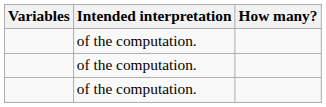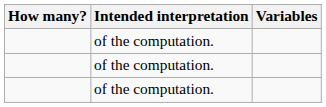columns swapped: Variables <-> How many?
